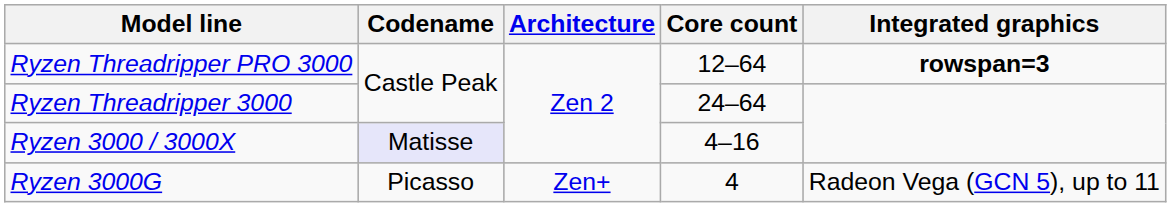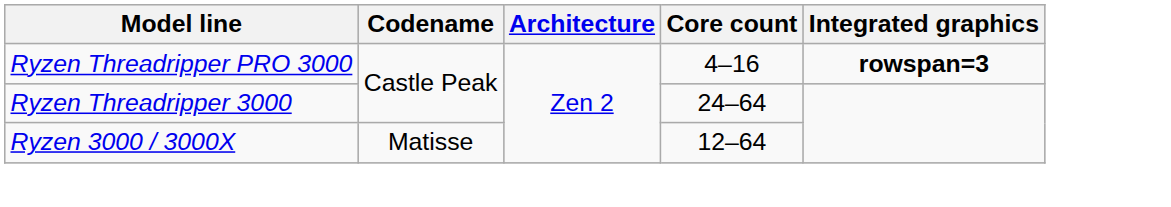Ryzen Threadripper PRO 3000 | Core count: 12–64 -> 4–16
Ryzen 3000 / 3000X | Codename: lavender background -> no background
Ryzen 3000 / 3000X | Core count: 4–16 -> 12–64
- row: Ryzen 3000G | Picasso | Zen+ | 4 | Radeon Vega (GCN 5), up to 11
